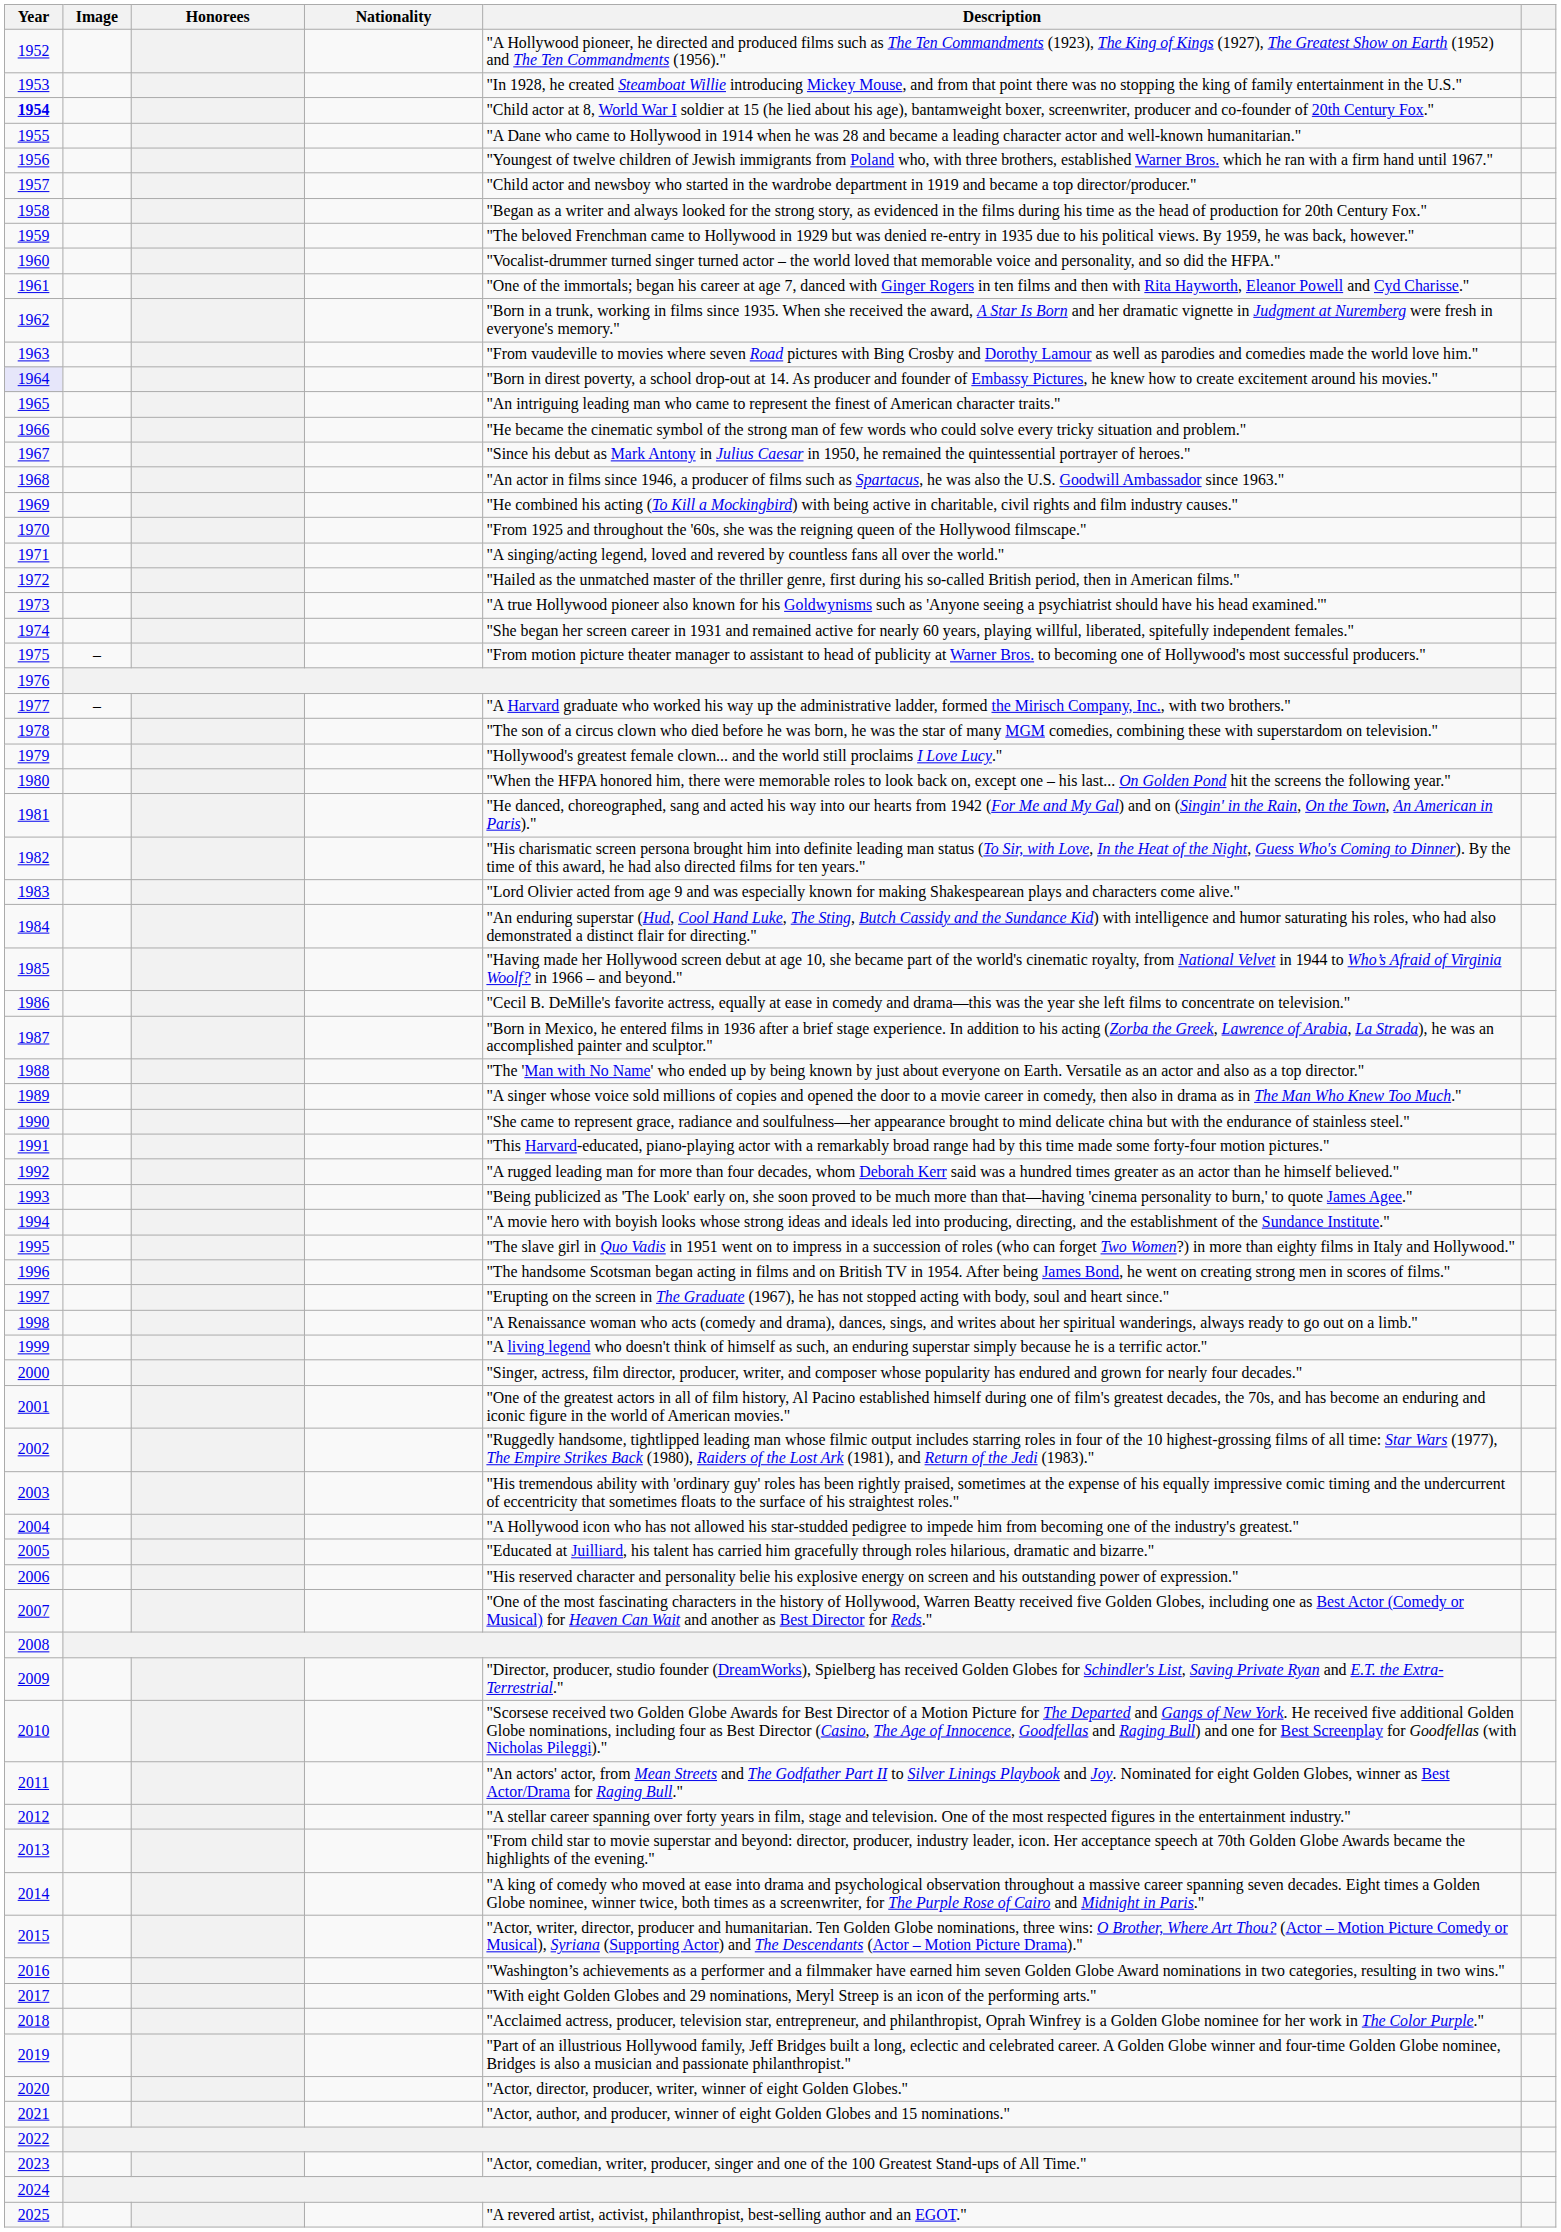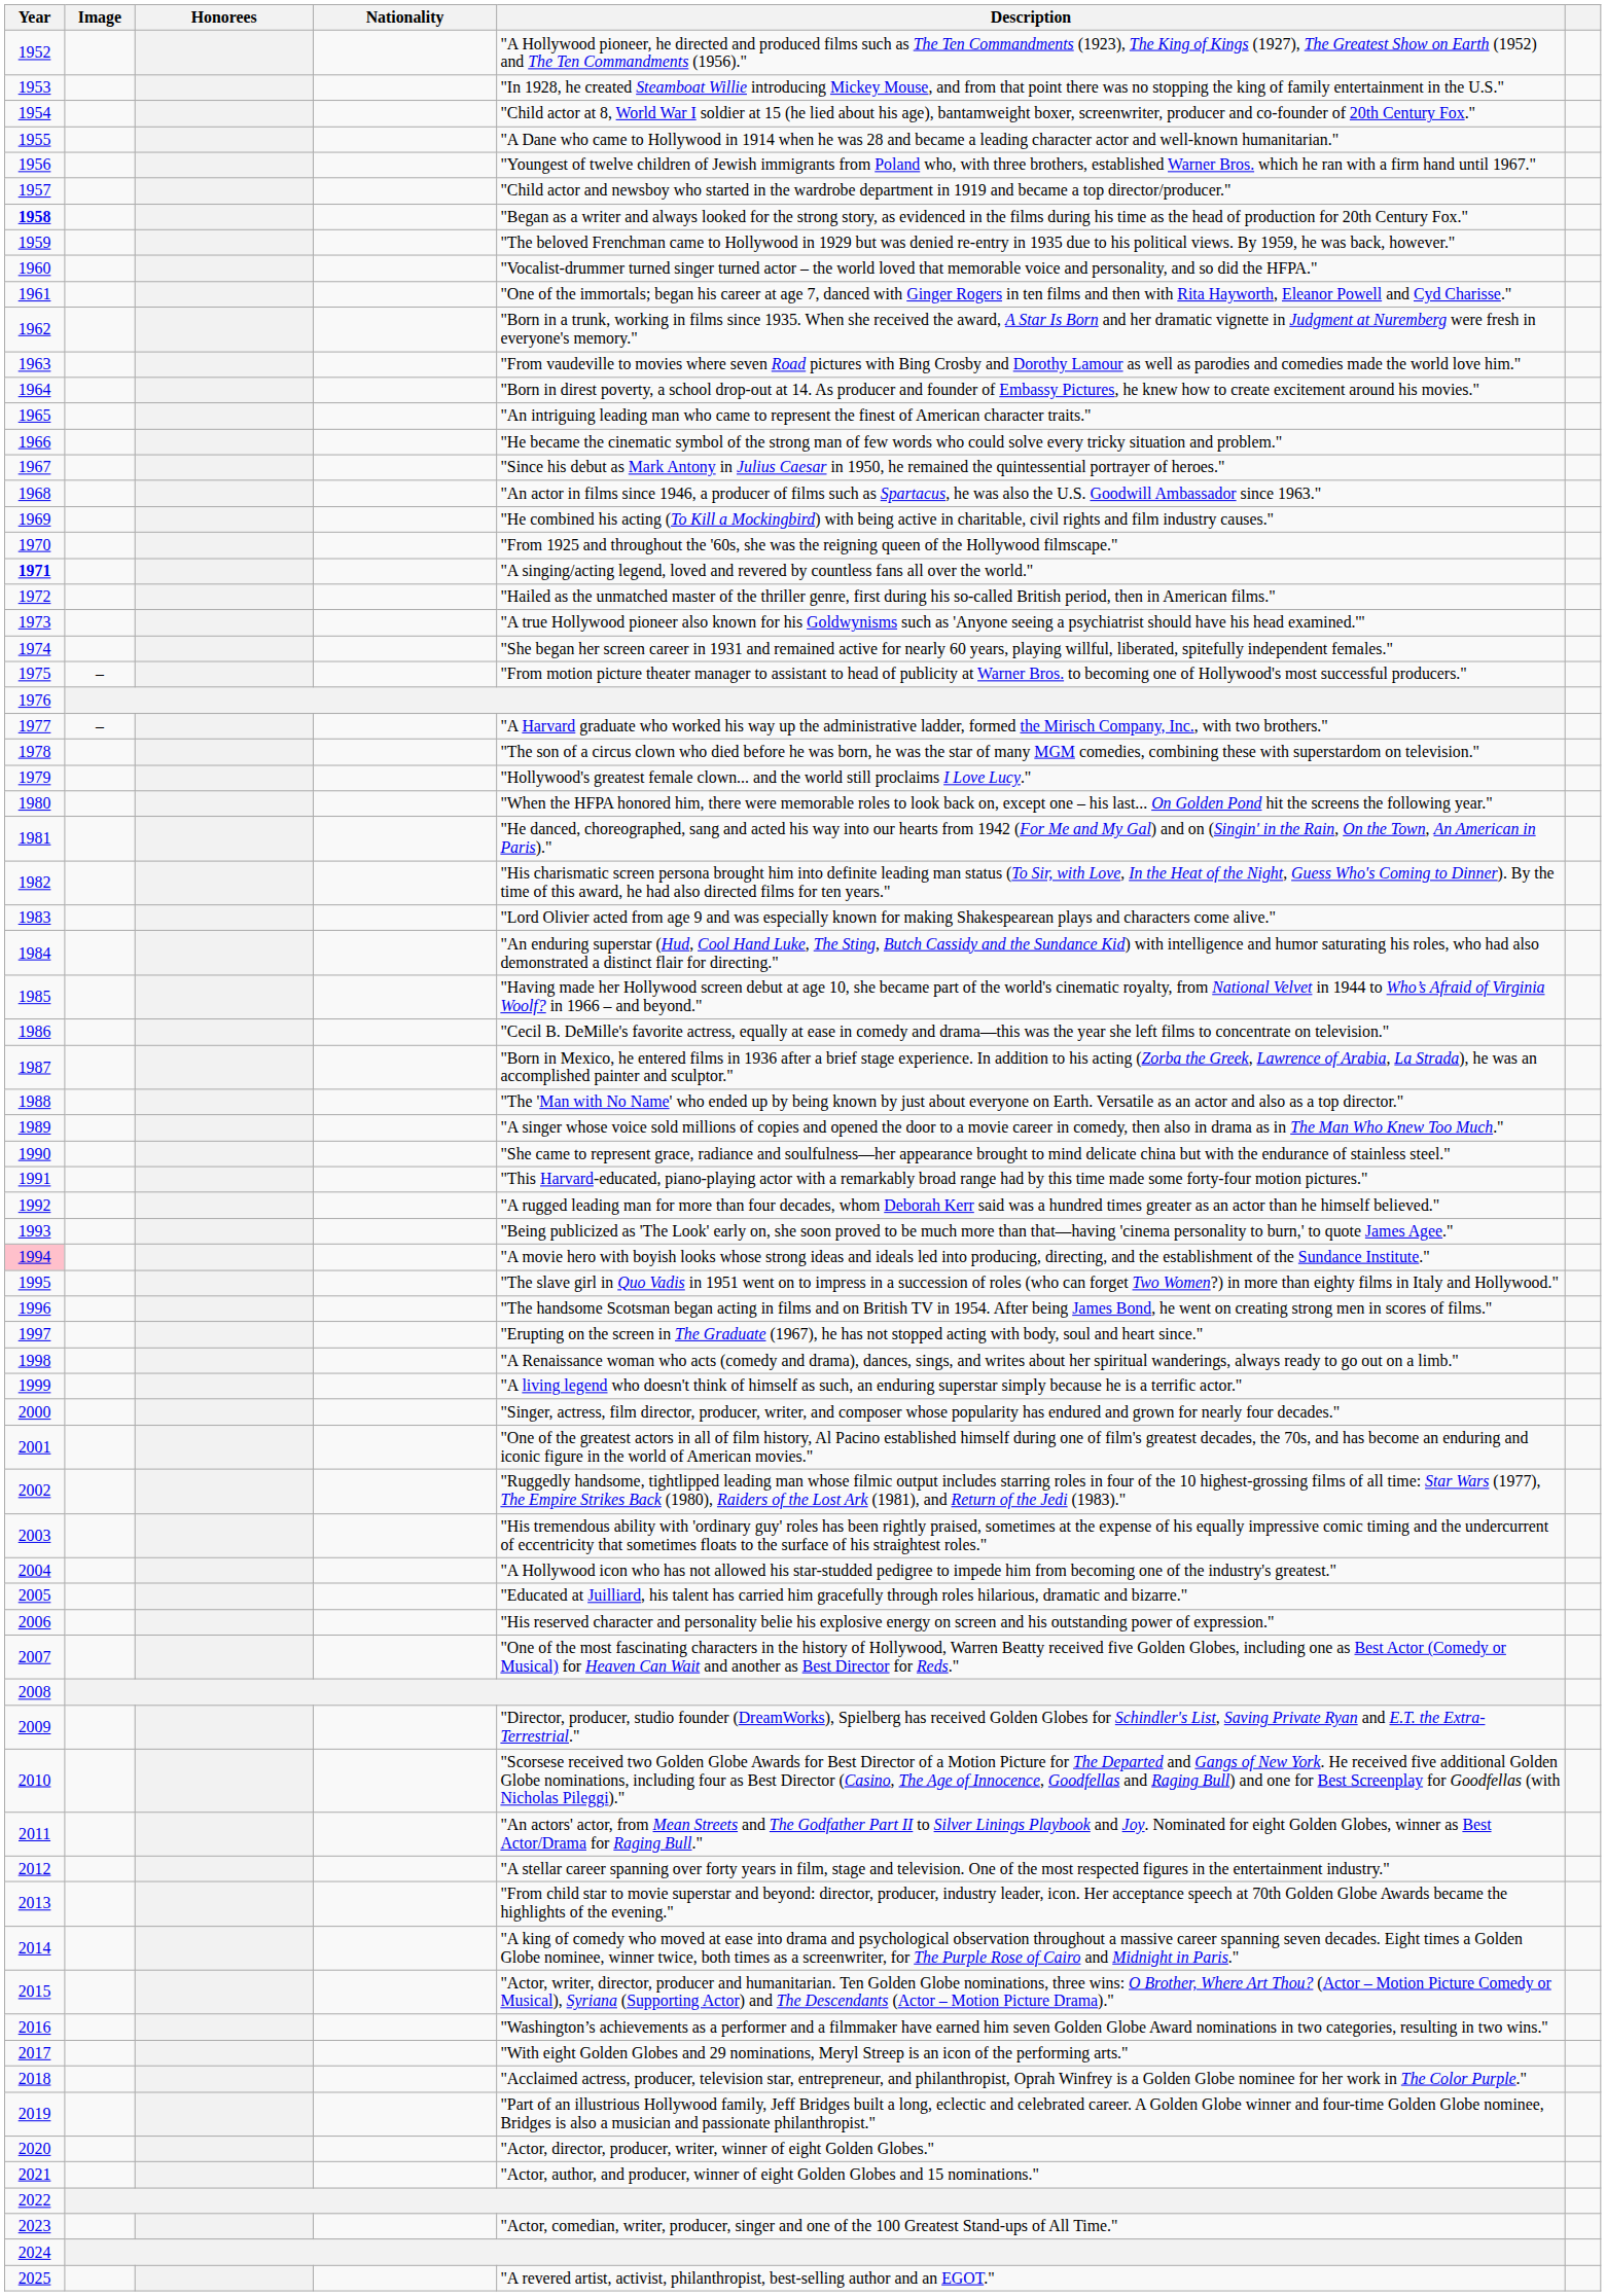1954 | Year: bold -> normal
1958 | Year: normal -> bold
1964 | Year: lavender background -> no background
1971 | Year: normal -> bold
1994 | Year: no background -> pink background
